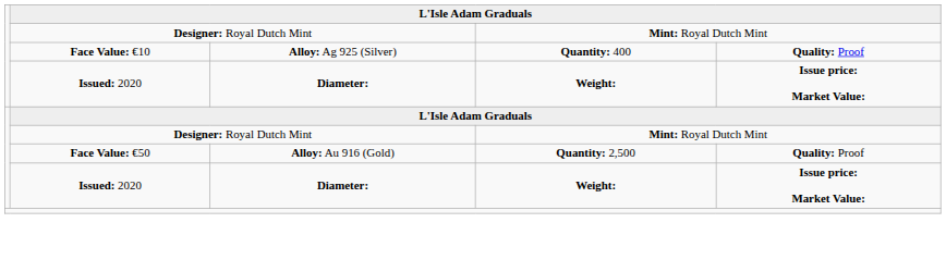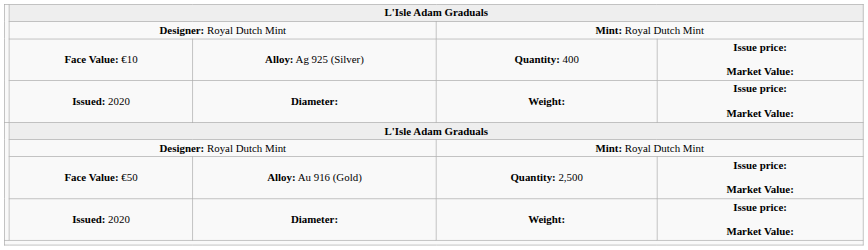Face Value: €10 | column 5: Quality: Proof -> Issue price: Market Value:
Face Value: €50 | column 5: Quality: Proof -> Issue price: Market Value:
